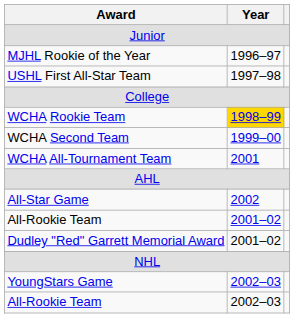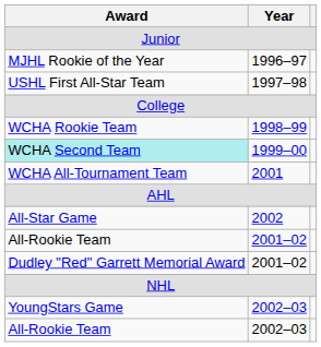WCHA Rookie Team | Year: gold background -> no background
WCHA Second Team | Award: no background -> paleturquoise background
